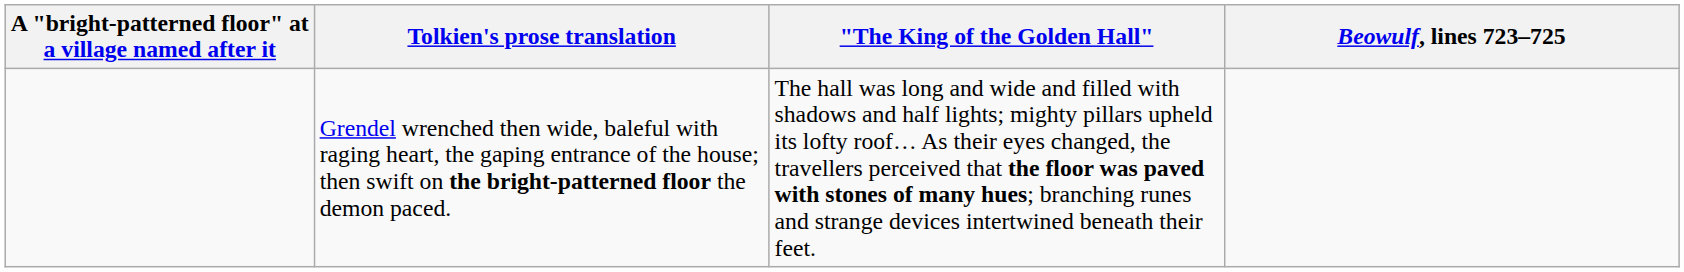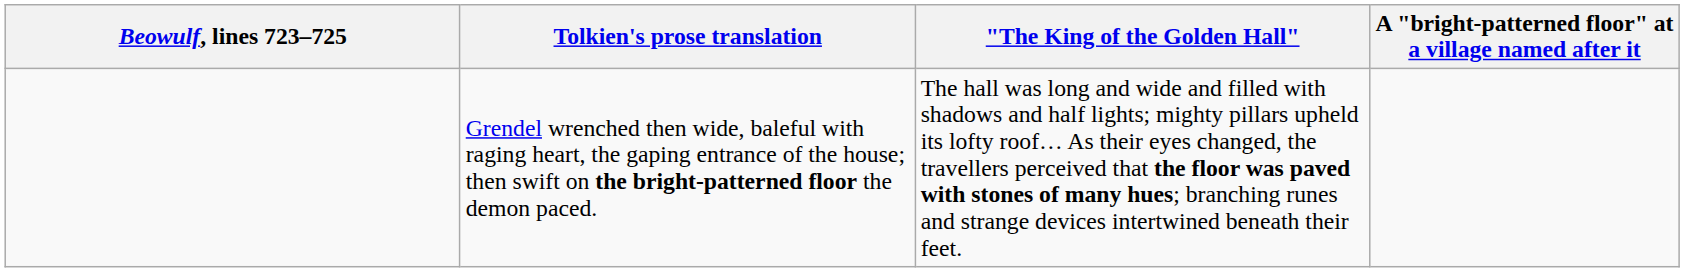columns swapped: Beowulf, lines 723–725 <-> A "bright-patterned floor" at a village named after it
